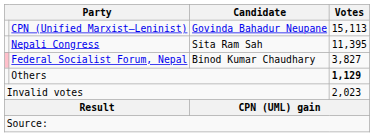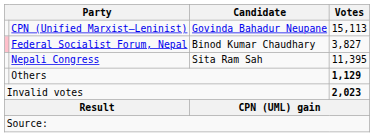rows swapped: Nepali Congress <-> Federal Socialist Forum, Nepal
Invalid votes | Votes: normal -> bold
